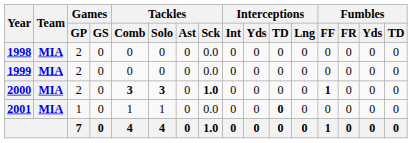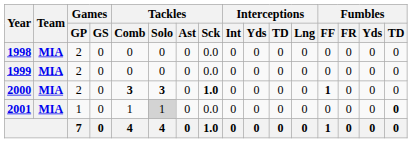2001 | Tackles / Solo: no background -> lightgrey background
2001 | Interceptions / TD: bold -> normal
2001 | Fumbles / TD: normal -> bold
